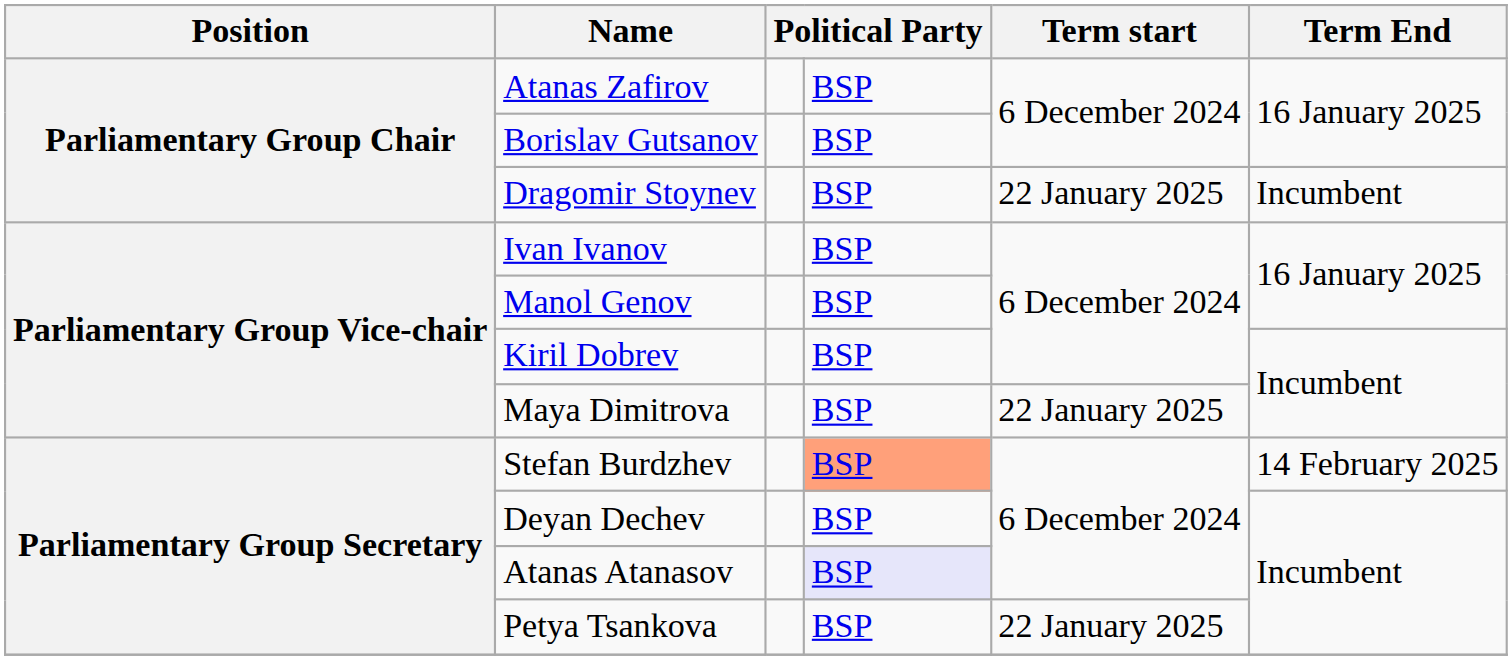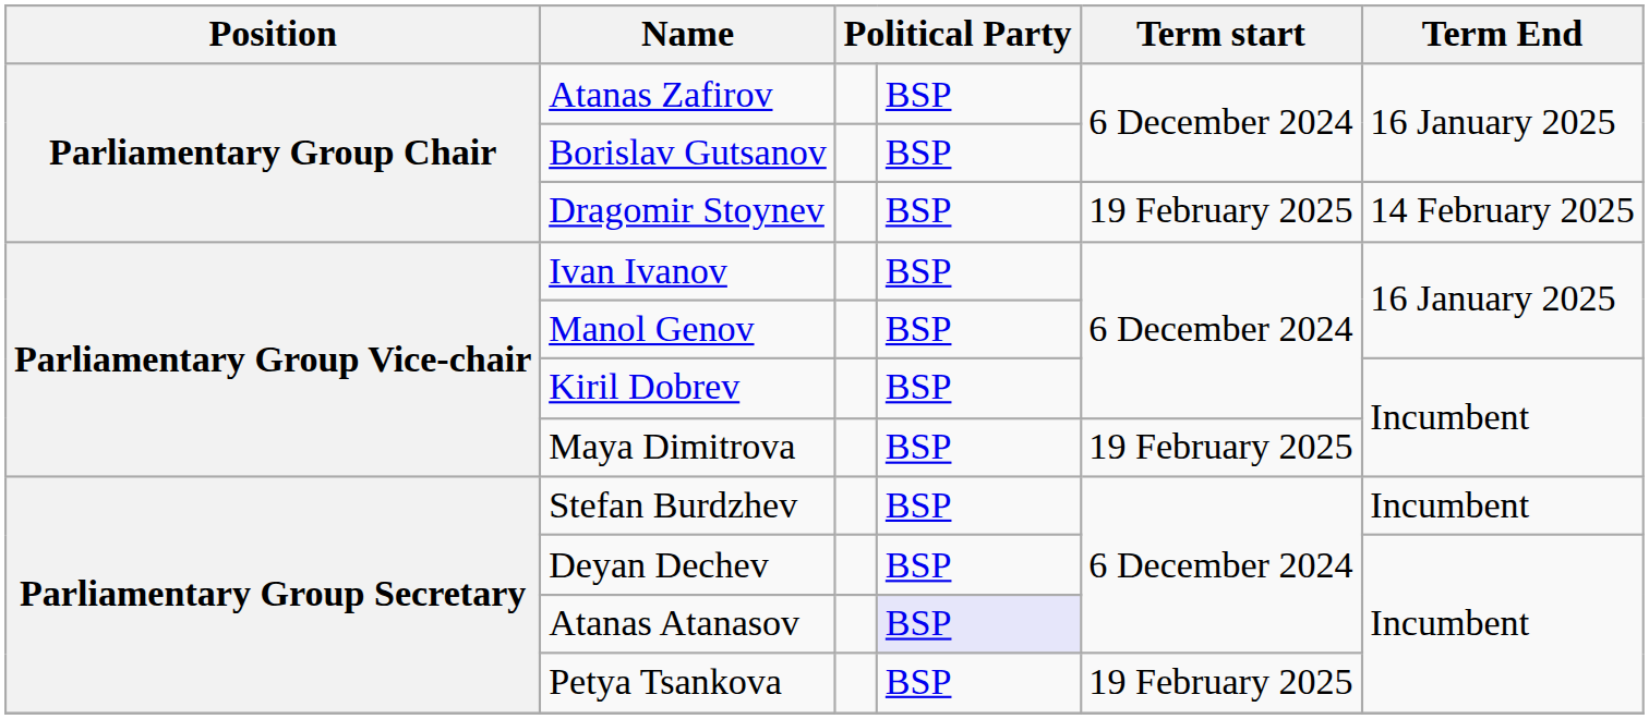Dragomir Stoynev | Term start: 22 January 2025 -> 19 February 2025
Dragomir Stoynev | Term End: Incumbent -> 14 February 2025
Maya Dimitrova | Term start: 22 January 2025 -> 19 February 2025
Stefan Burdzhev | column 4: lightsalmon background -> no background
Stefan Burdzhev | Term End: 14 February 2025 -> Incumbent
Petya Tsankova | Term start: 22 January 2025 -> 19 February 2025
